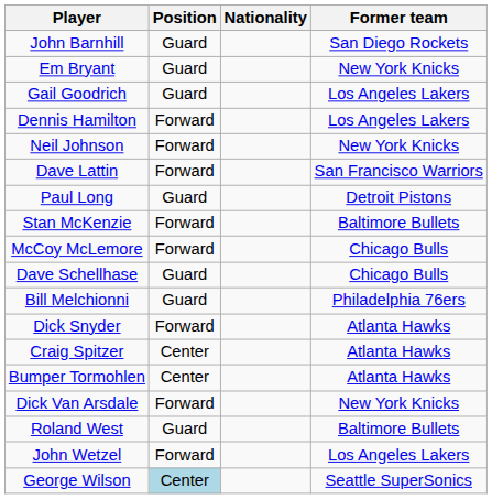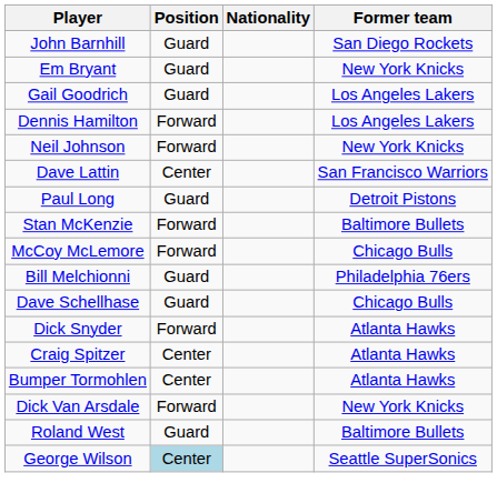Dave Lattin | Position: Forward -> Center
rows swapped: Bill Melchionni <-> Dave Schellhase
- row: John Wetzel | Forward | Los Angeles Lakers
